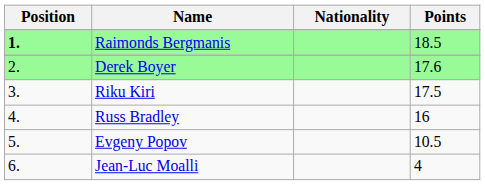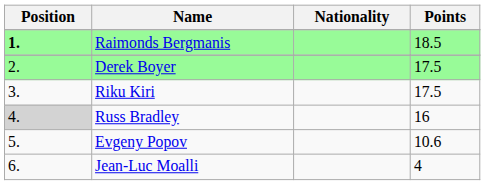Derek Boyer | Points: 17.6 -> 17.5
Russ Bradley | Position: no background -> lightgrey background
Evgeny Popov | Points: 10.5 -> 10.6
